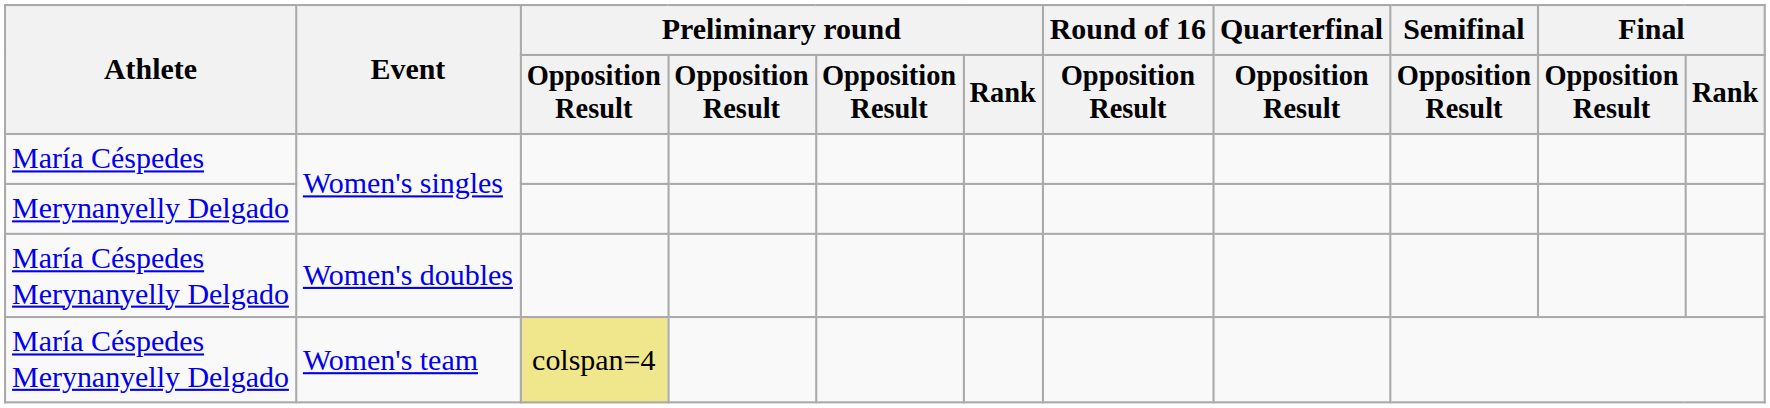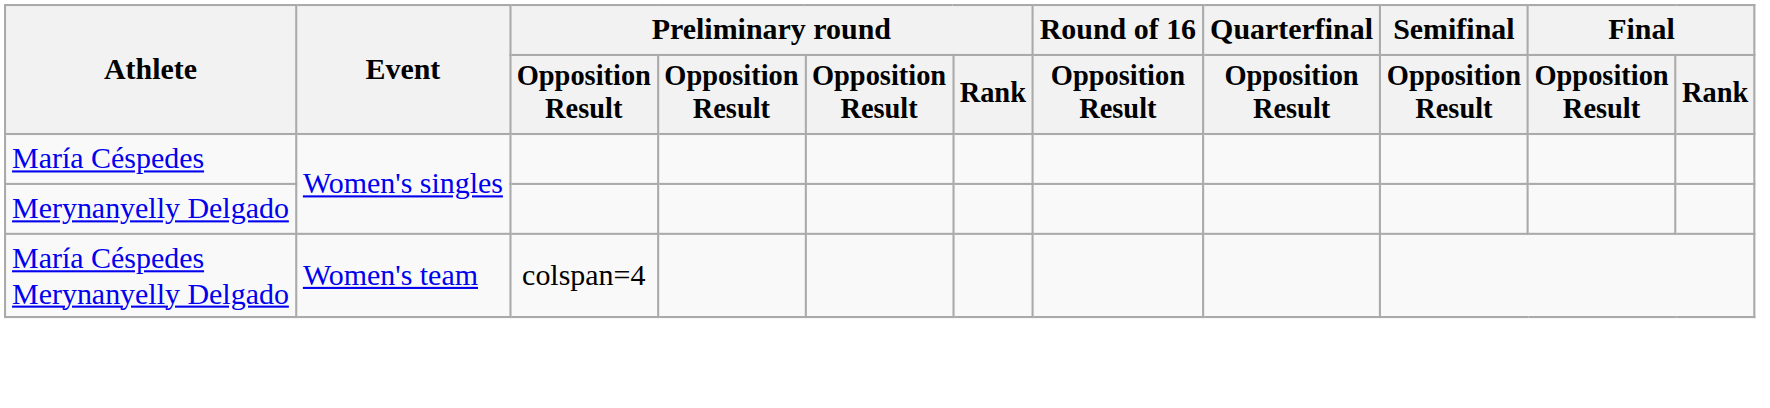- row: María Céspedes Merynanyelly Delgado | Women's doubles
María Céspedes Merynanyelly Delgado / Women's team | column 3: khaki background -> no background
